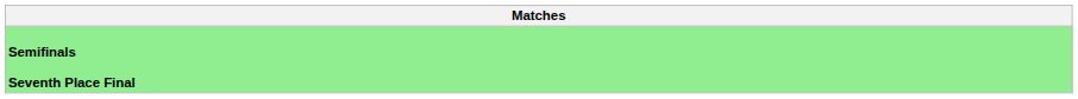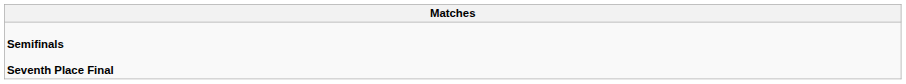row 2 | column 1: lightgreen background -> no background
